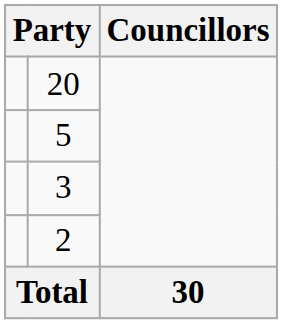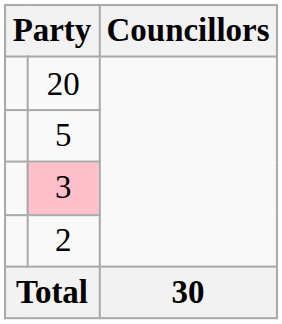3 | column 2: no background -> pink background
